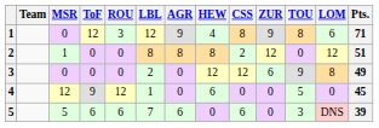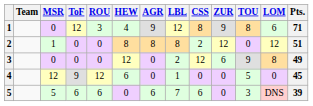columns swapped: LBL <-> HEW
